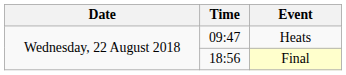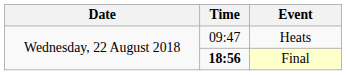Final | Time: normal -> bold
